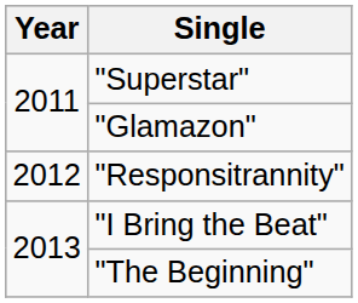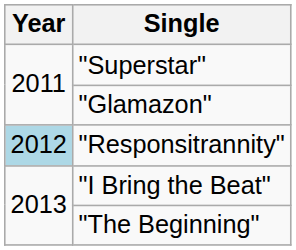"Responsitrannity" | Year: no background -> lightblue background
